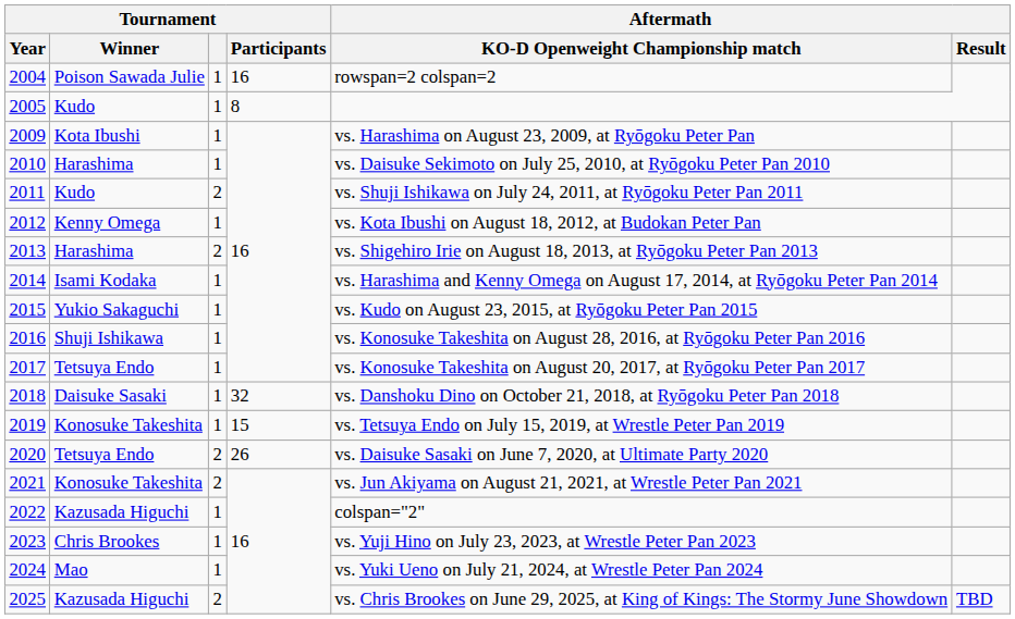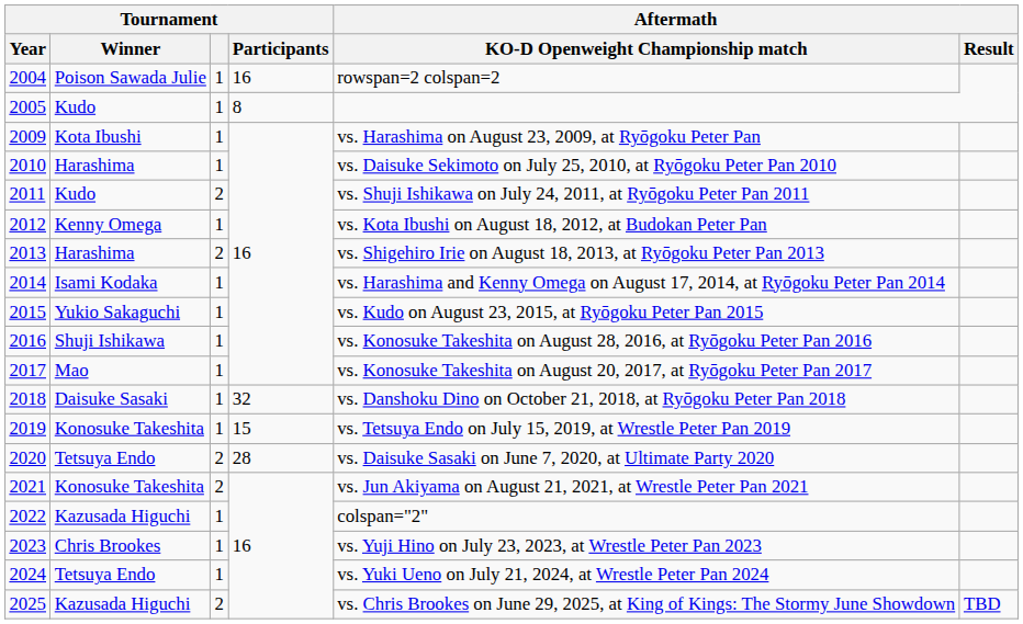2017 | Tournament / Winner: Tetsuya Endo -> Mao
2020 | Tournament / Participants: 26 -> 28
2024 | Tournament / Winner: Mao -> Tetsuya Endo
